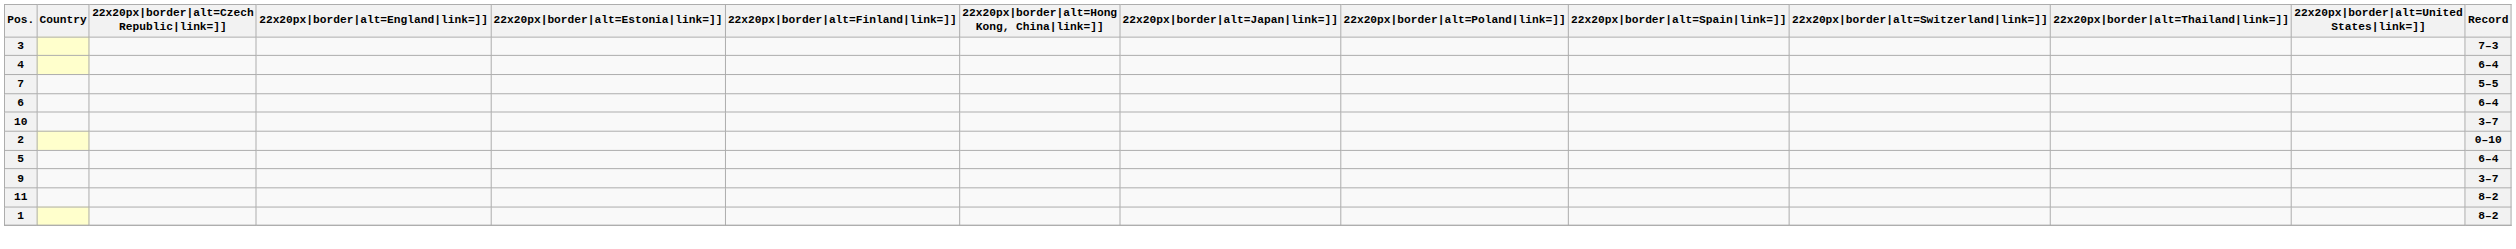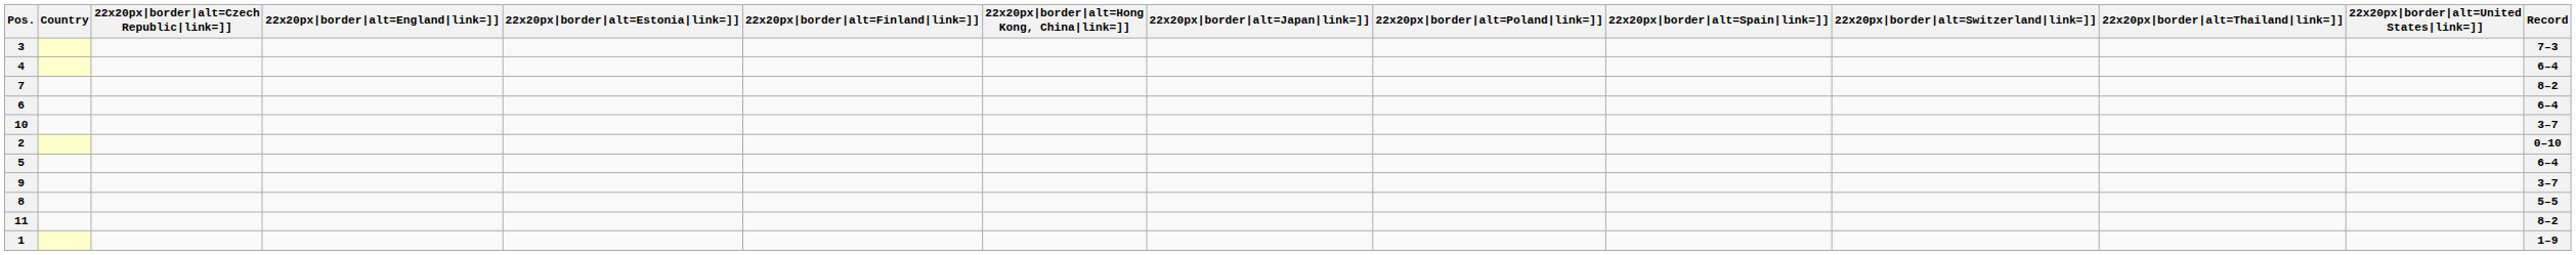7 | Record: 5–5 -> 8–2
+ row: 8 | 5–5
1 | Record: 8–2 -> 1–9
